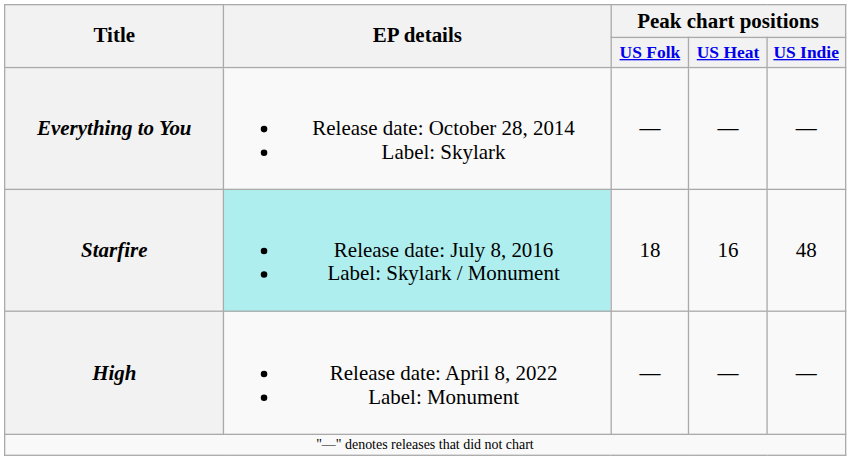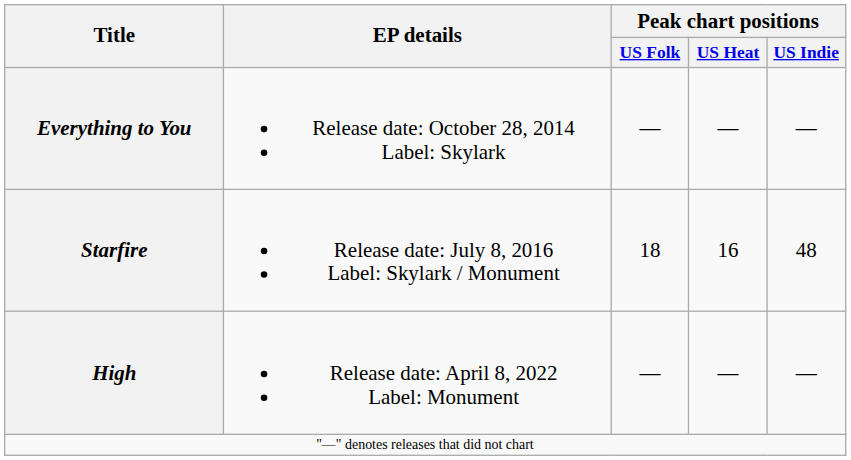Starfire | EP details: paleturquoise background -> no background
